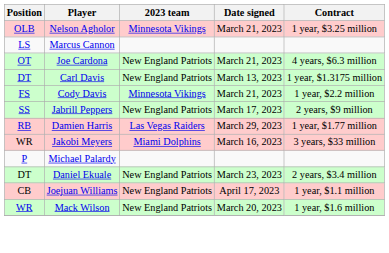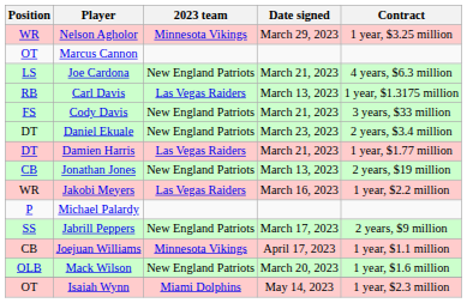Nelson Agholor | Position: OLB -> WR
Nelson Agholor | Date signed: March 21, 2023 -> March 29, 2023
Marcus Cannon | Position: LS -> OT
Joe Cardona | Position: OT -> LS
Carl Davis | Position: DT -> RB
Carl Davis | 2023 team: New England Patriots -> Las Vegas Raiders
Cody Davis | 2023 team: Minnesota Vikings -> New England Patriots
Cody Davis | Contract: 1 year, $2.2 million -> 3 years, $33 million
rows swapped: Daniel Ekuale <-> Jabrill Peppers
Damien Harris | Position: RB -> DT
Damien Harris | Date signed: March 29, 2023 -> March 21, 2023
+ row: CB | Jonathan Jones | New England Patriots | March 13, 2023 | 2 years, $19 million
Jakobi Meyers | 2023 team: Miami Dolphins -> Las Vegas Raiders
Jakobi Meyers | Contract: 3 years, $33 million -> 1 year, $2.2 million
Joejuan Williams | 2023 team: New England Patriots -> Minnesota Vikings
Mack Wilson | Position: WR -> OLB
+ row: OT | Isaiah Wynn | Miami Dolphins | May 14, 2023 | 1 year, $2.3 million
